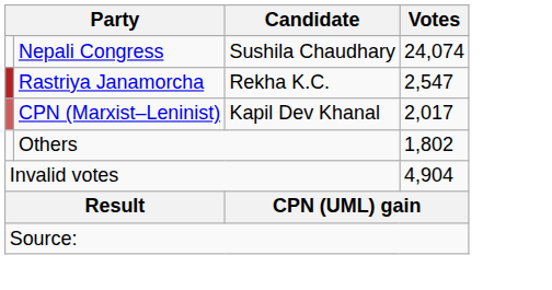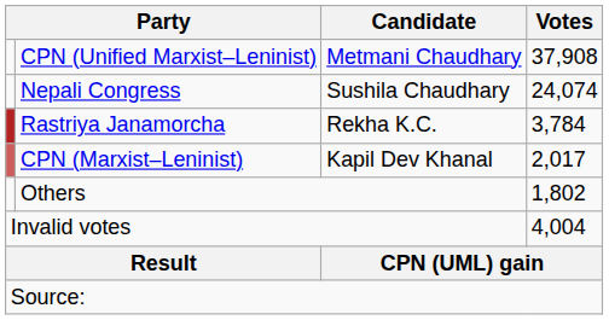+ row: CPN (Unified Marxist–Leninist) | Metmani Chaudhary | 37,908
Rastriya Janamorcha | Votes: 2,547 -> 3,784
Invalid votes | Votes: 4,904 -> 4,004
